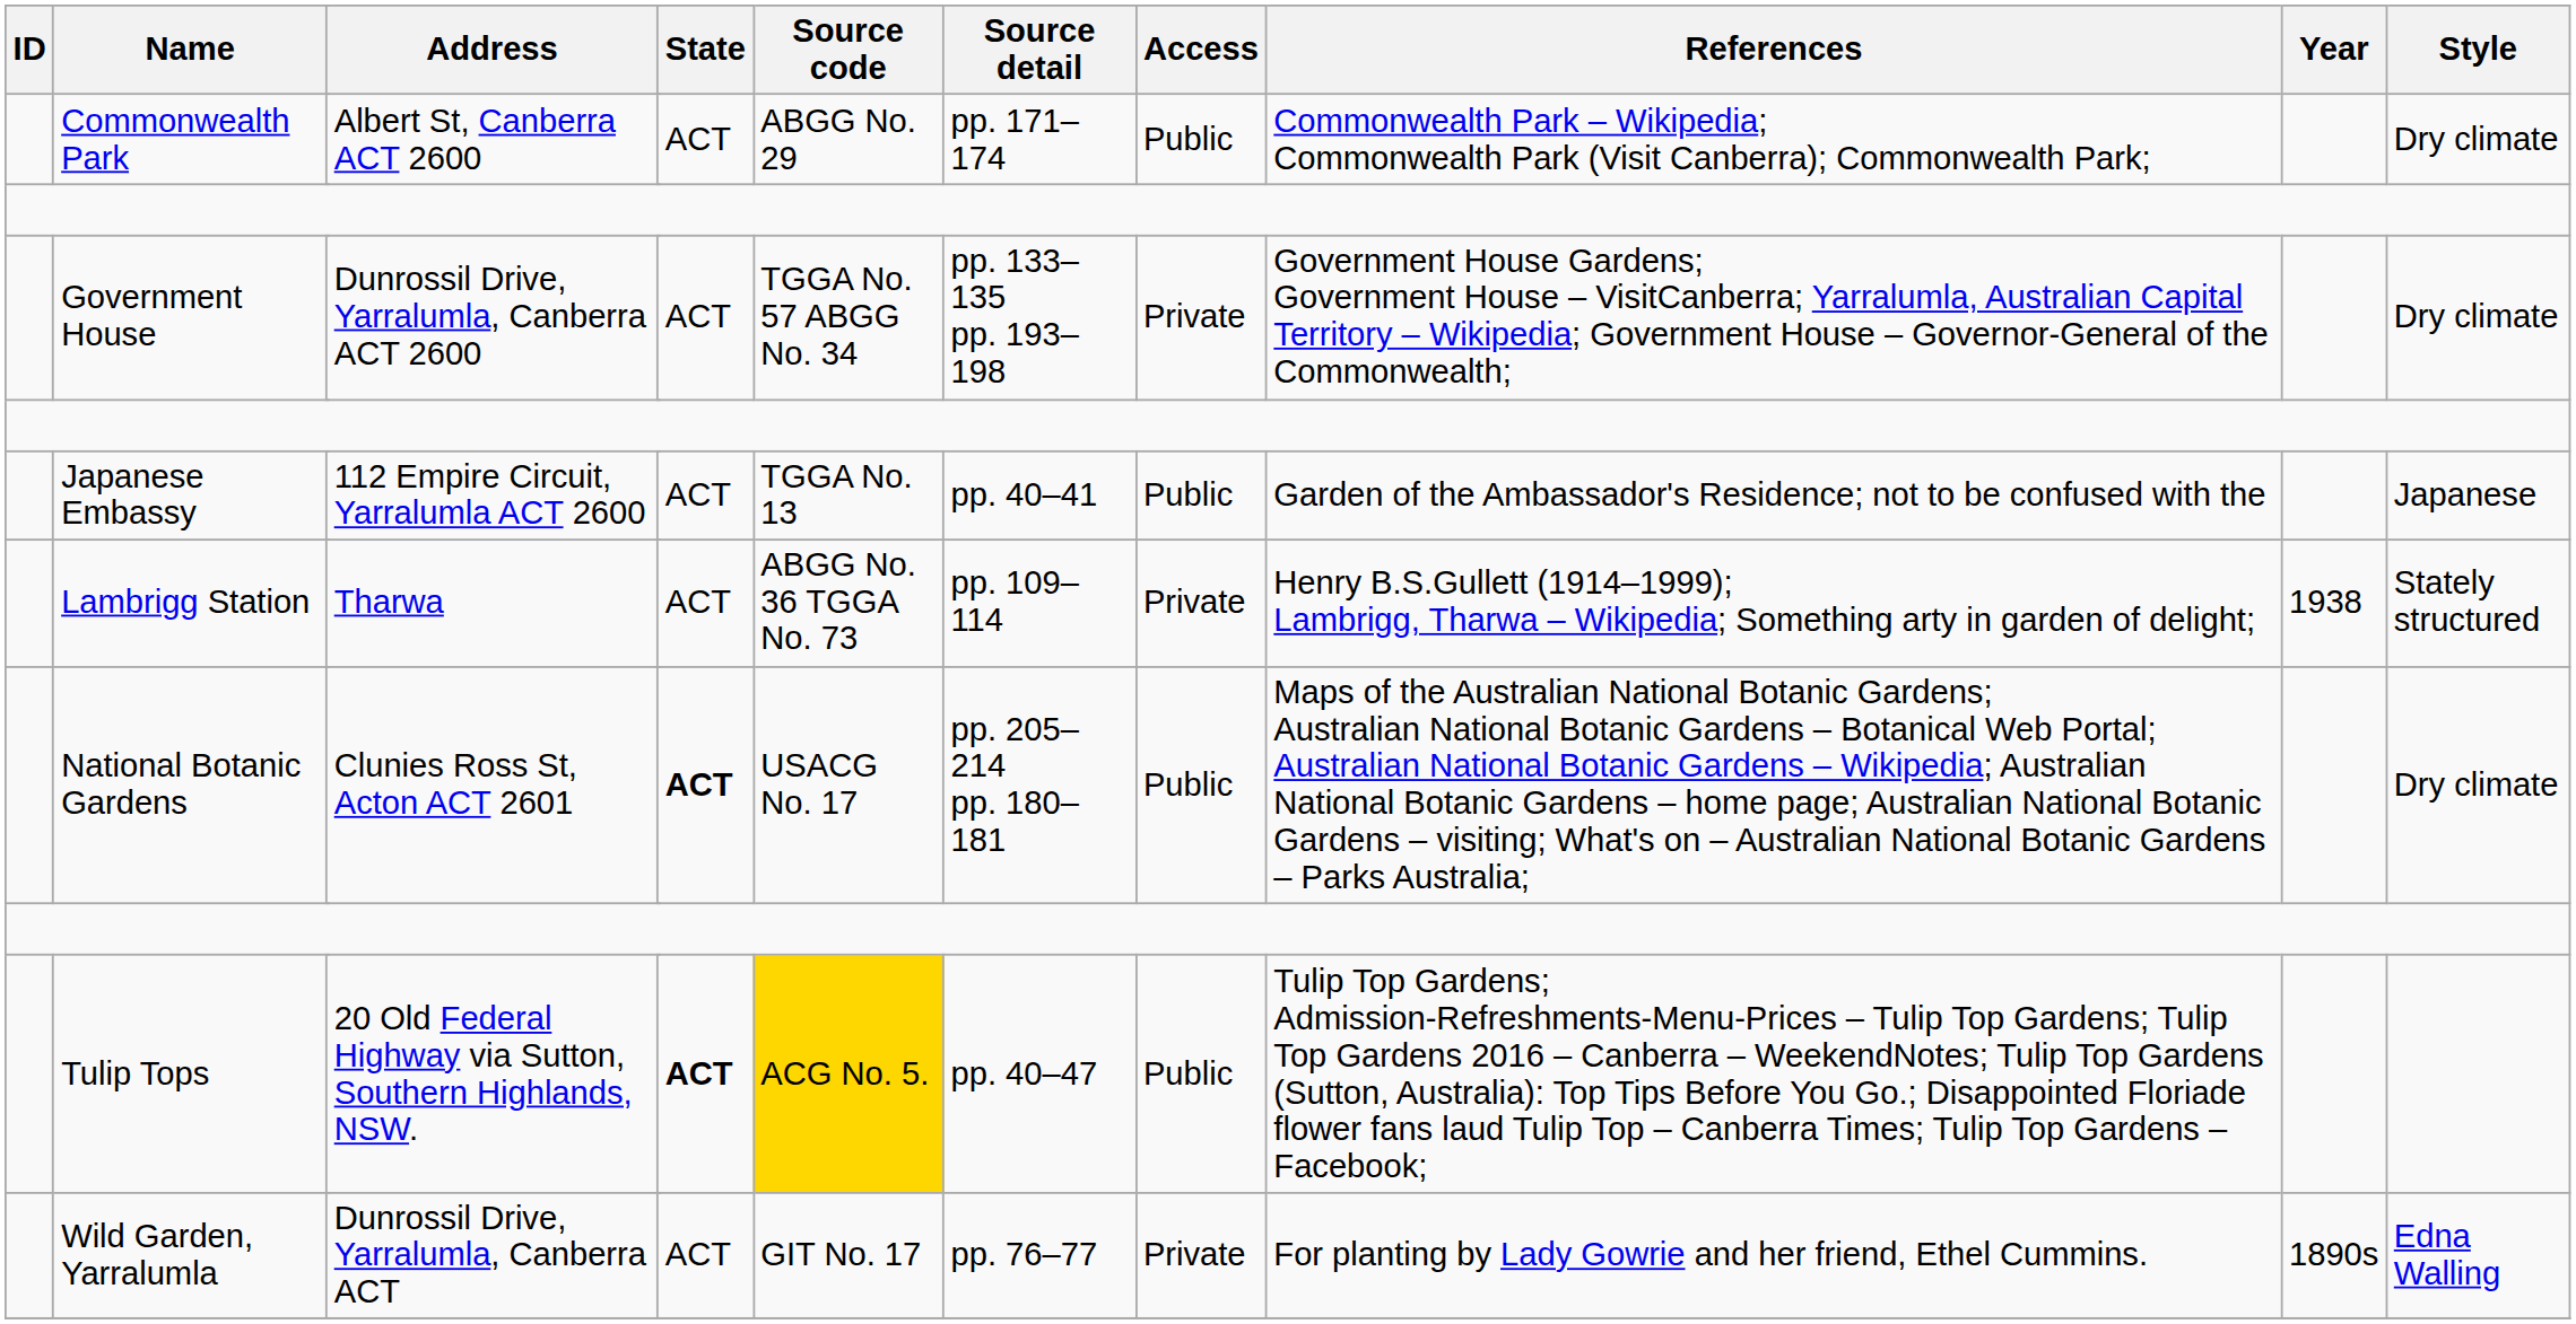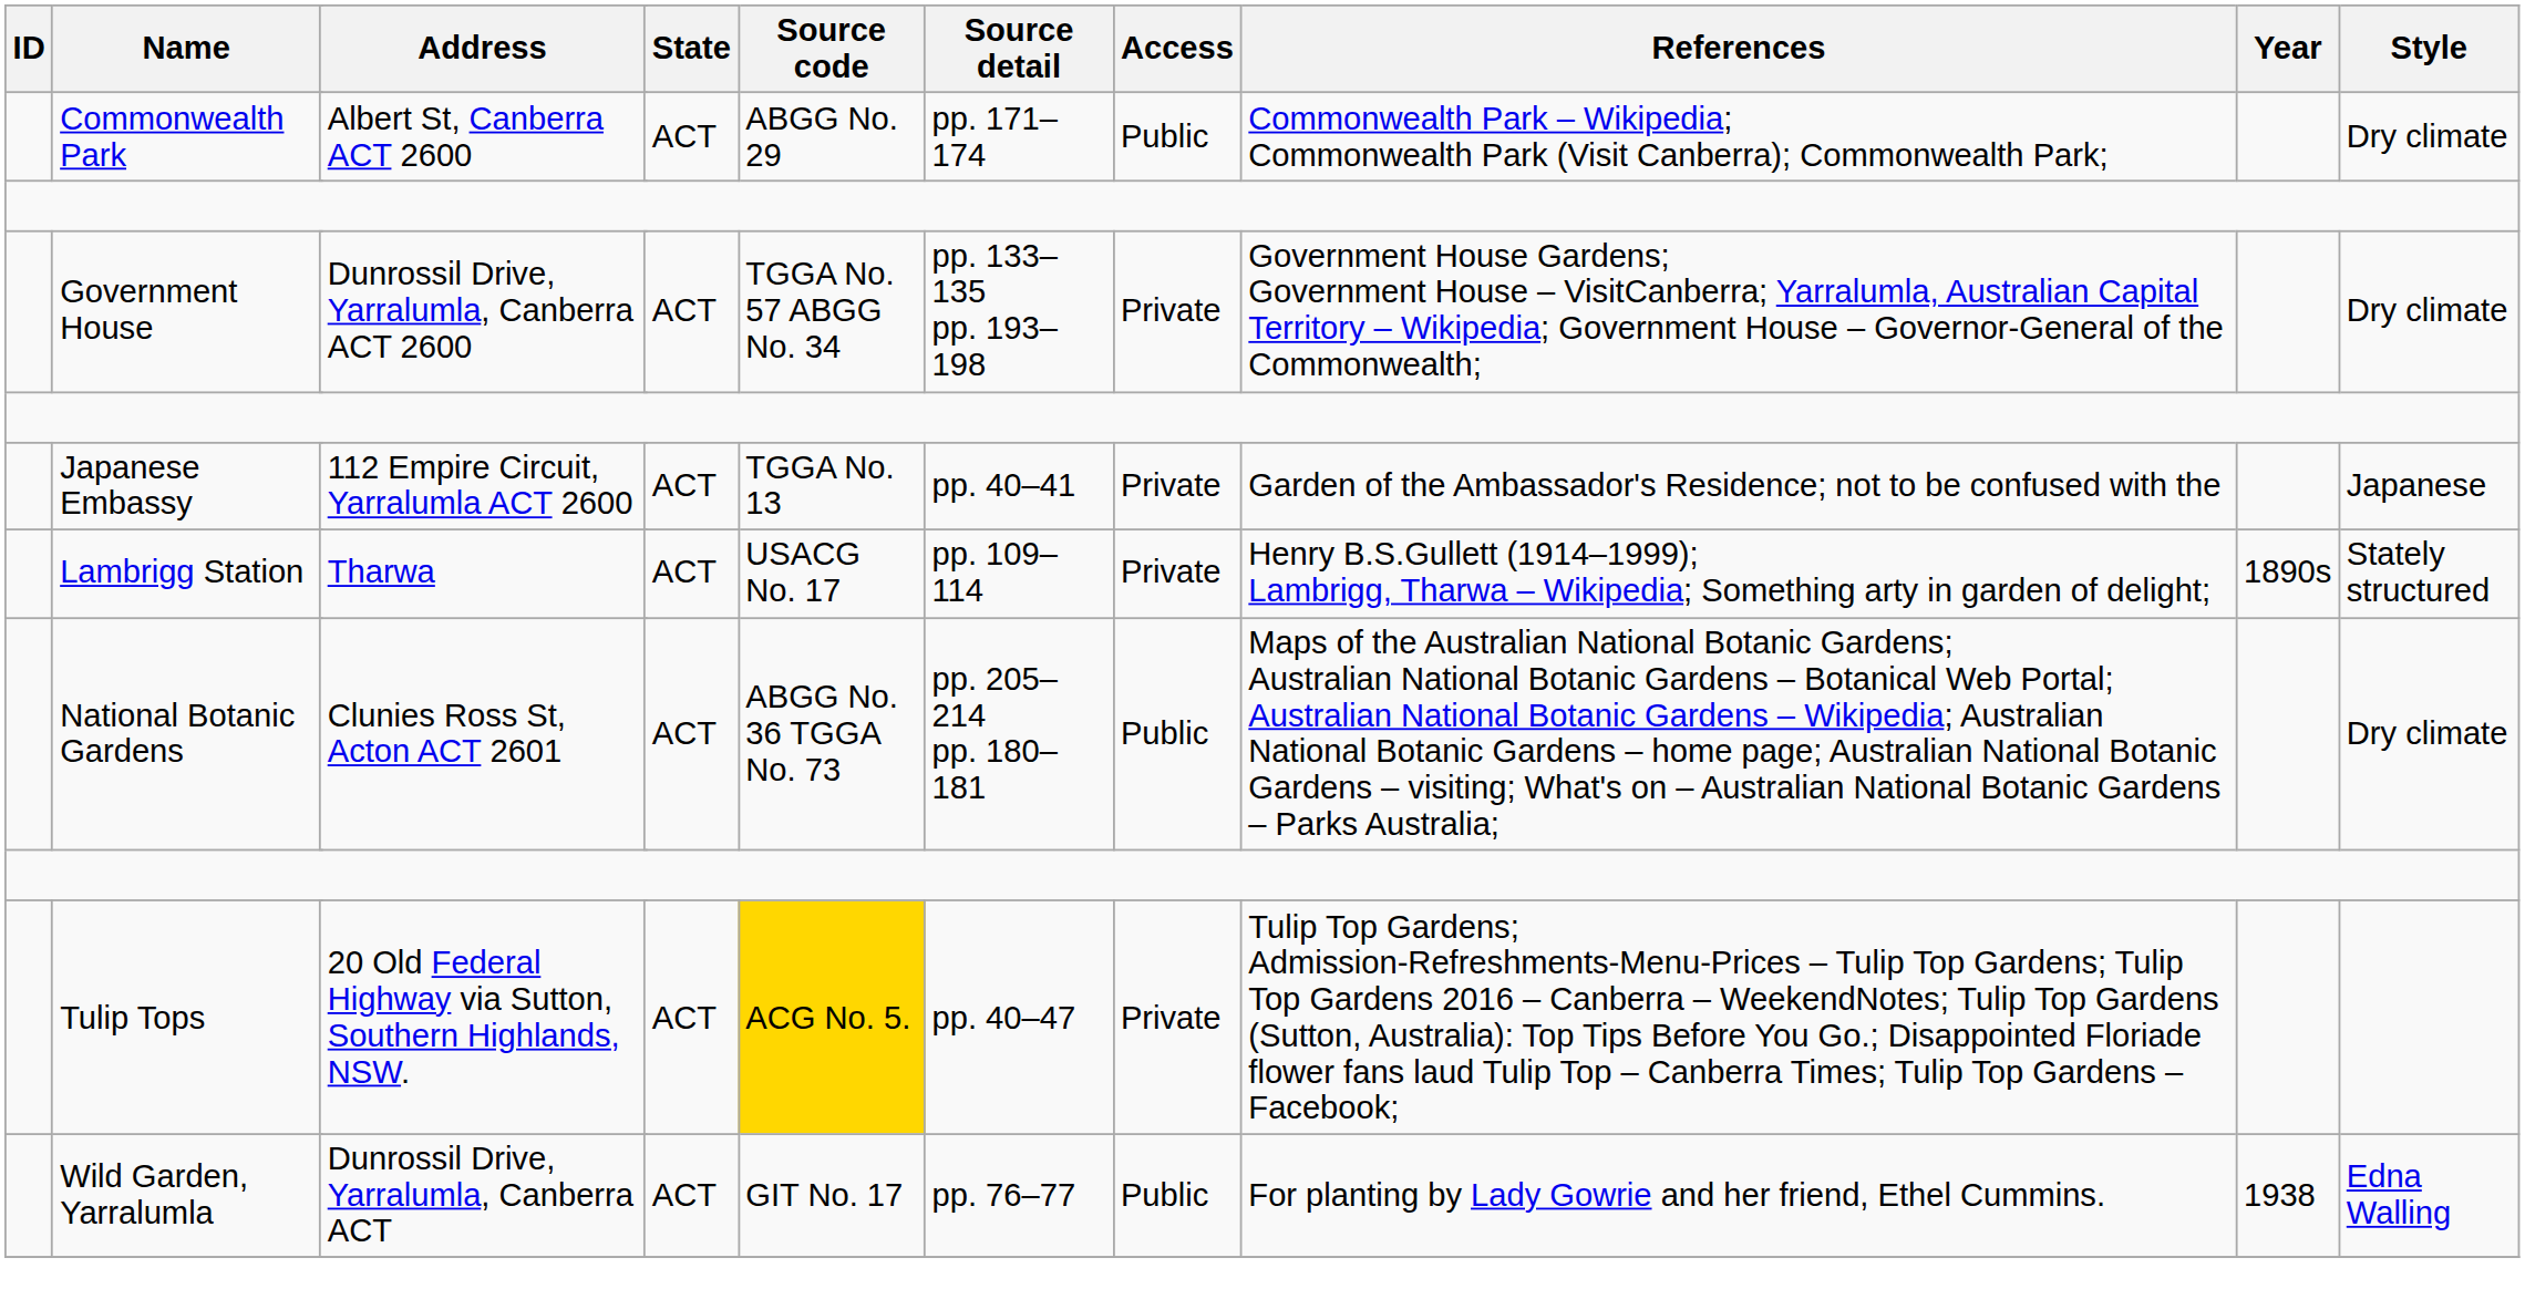Japanese Embassy | Access: Public -> Private
Lambrigg Station | Source code: ABGG No. 36 TGGA No. 73 -> USACG No. 17
Lambrigg Station | Year: 1938 -> 1890s
National Botanic Gardens | State: bold -> normal
National Botanic Gardens | Source code: USACG No. 17 -> ABGG No. 36 TGGA No. 73
Tulip Tops | State: bold -> normal
Tulip Tops | Access: Public -> Private
Wild Garden, Yarralumla | Access: Private -> Public
Wild Garden, Yarralumla | Year: 1890s -> 1938
